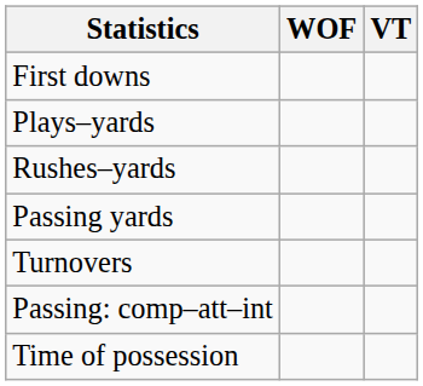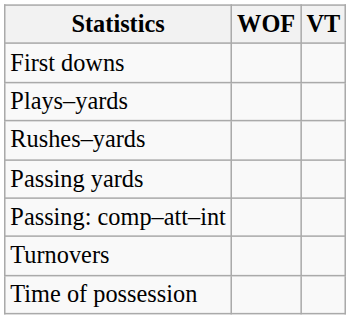rows swapped: Passing: comp–att–int <-> Turnovers
